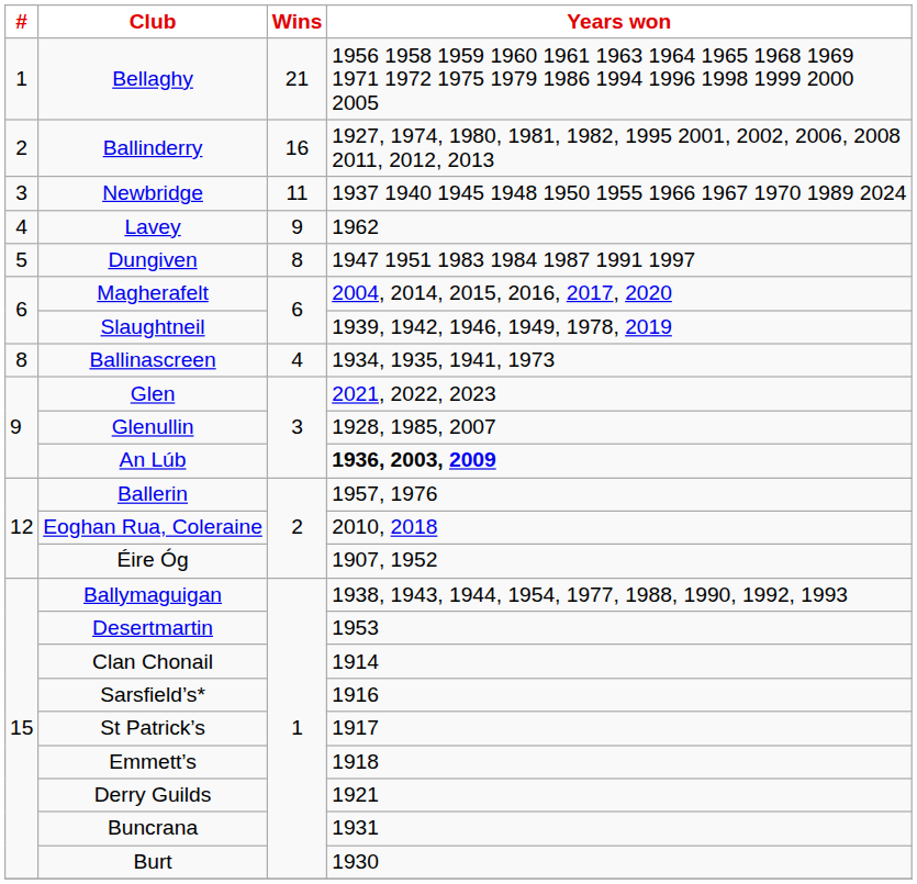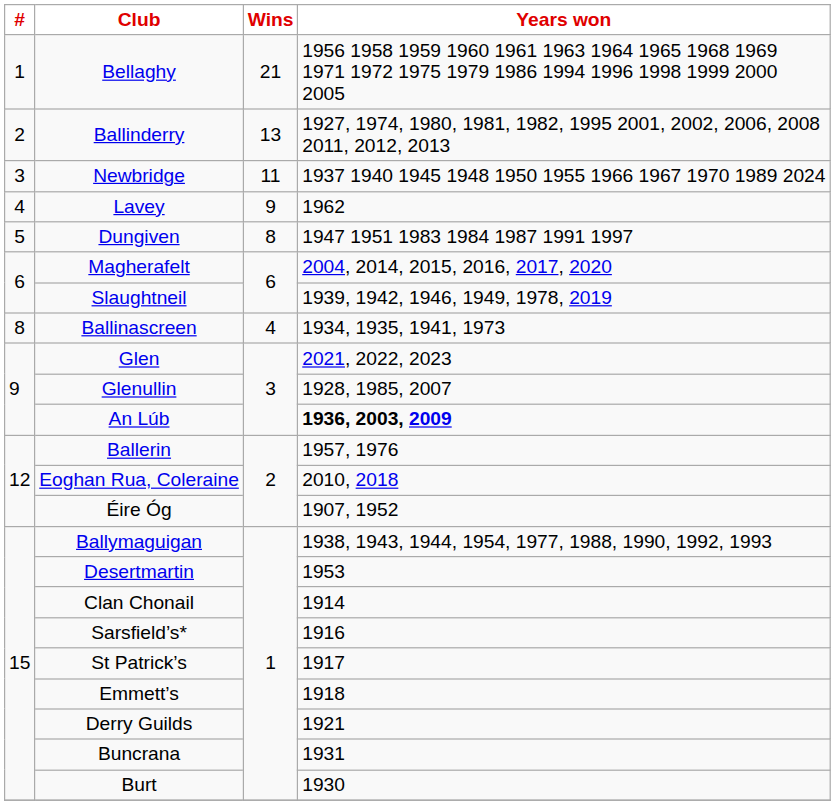Ballinderry | Wins: 16 -> 13
